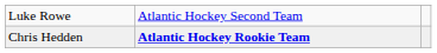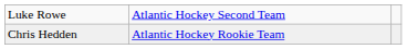Chris Hedden | column 2: bold -> normal
